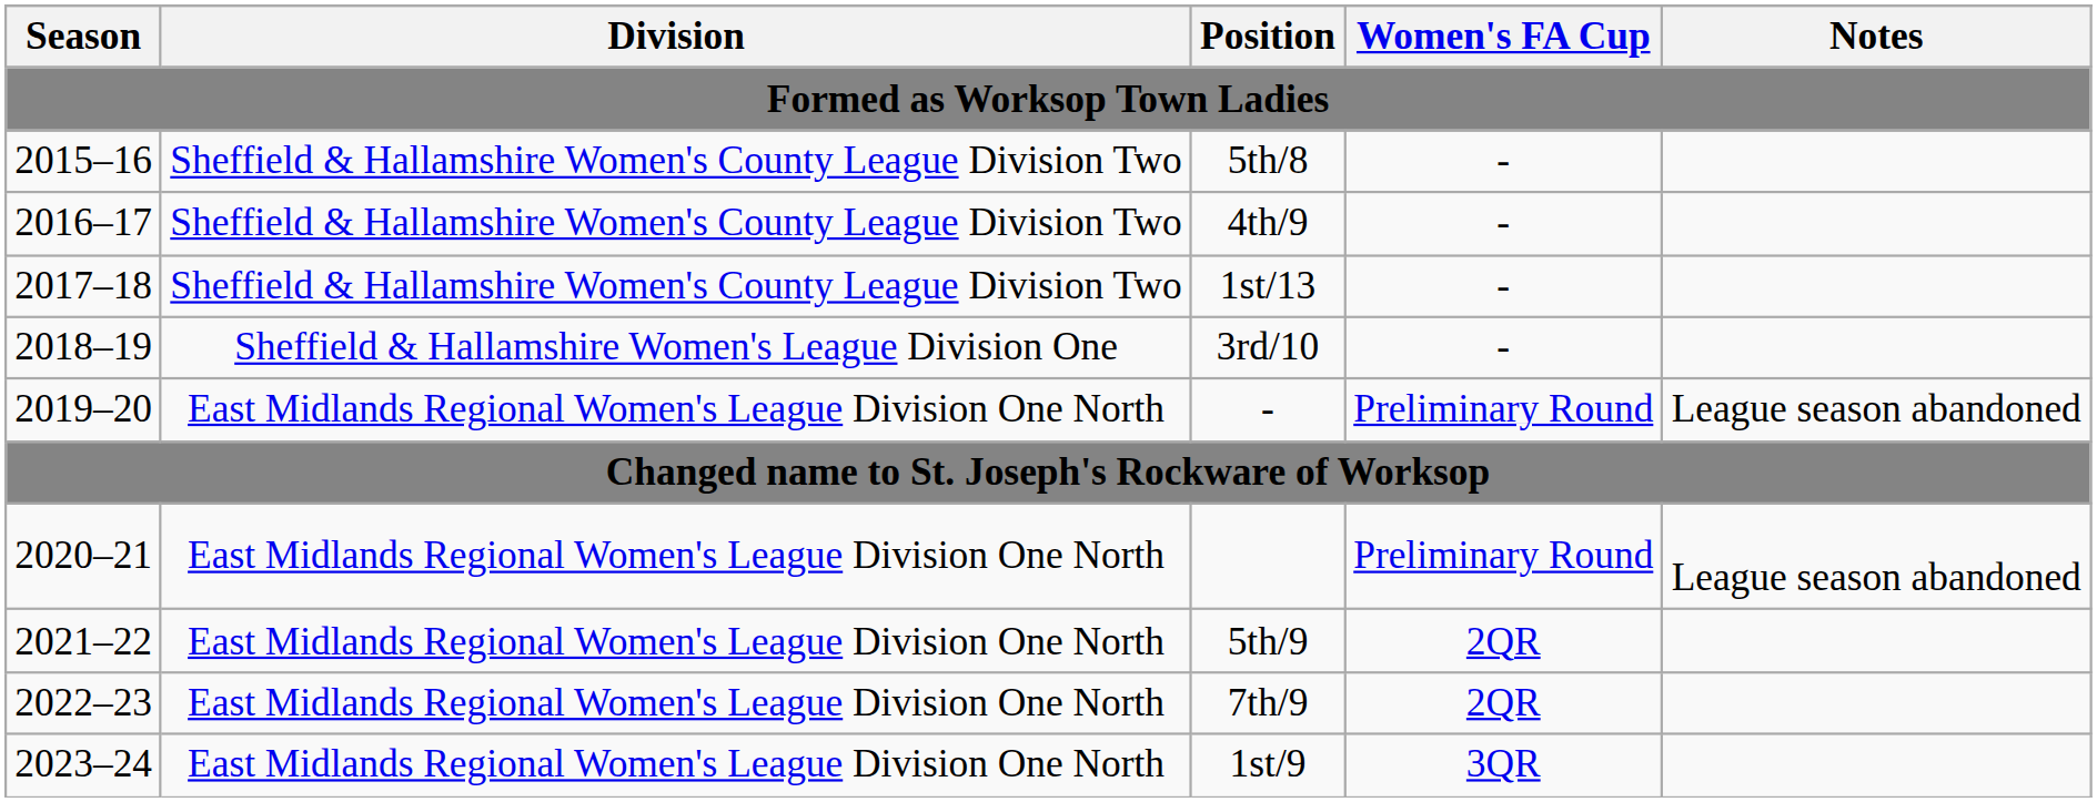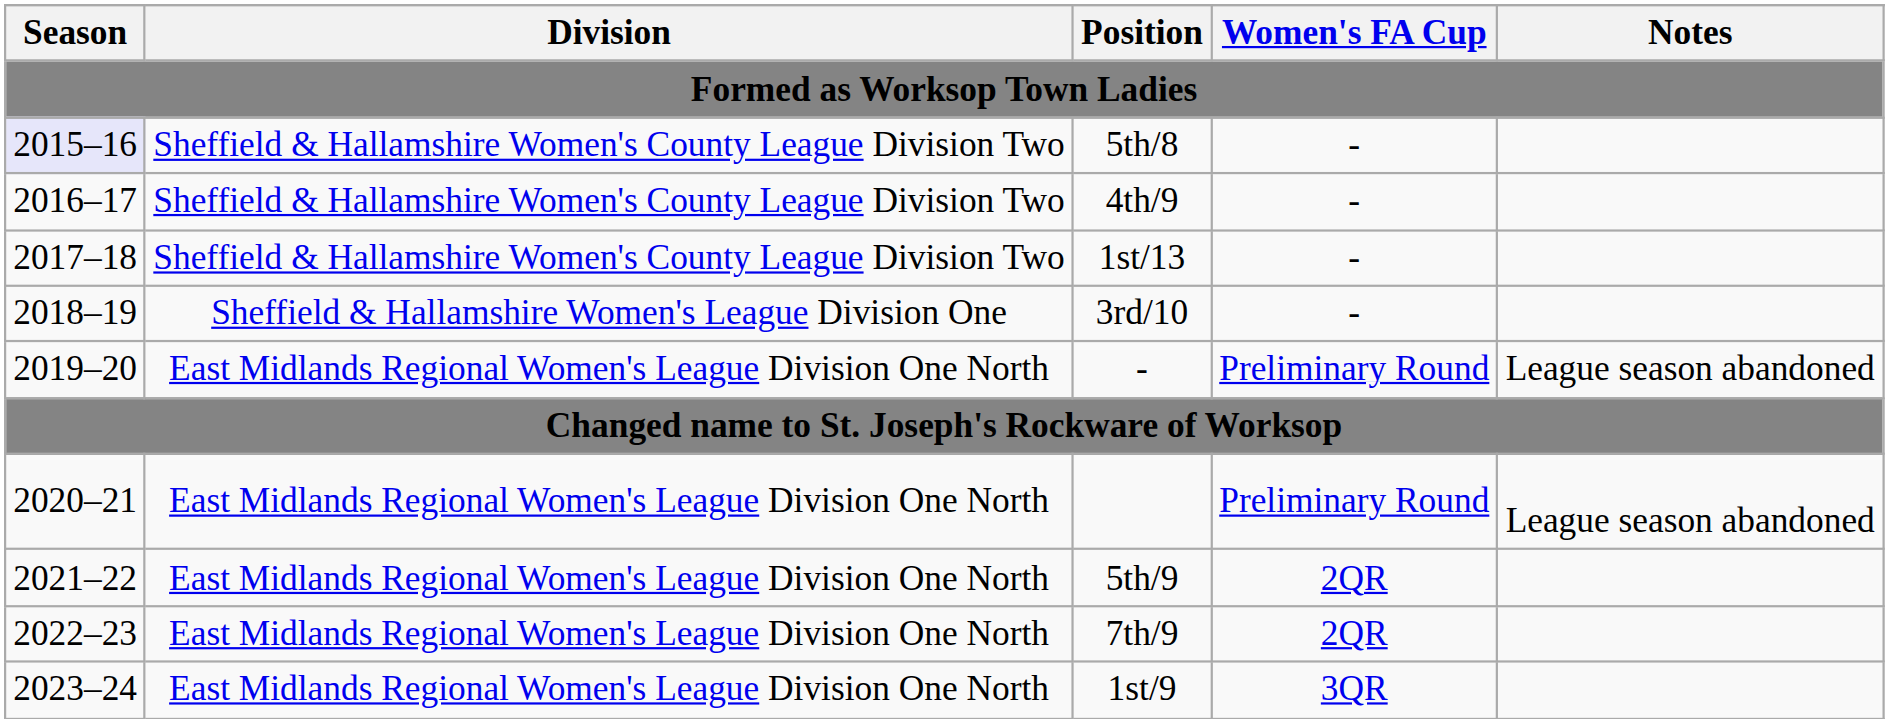5th/8 | Season: no background -> lavender background
